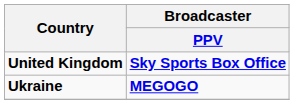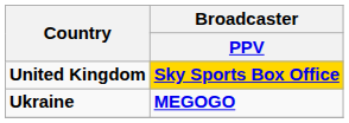United Kingdom | Broadcaster / PPV: no background -> gold background
